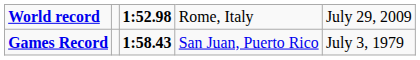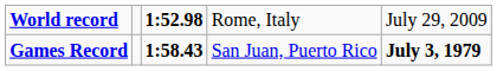Games Record | column 5: normal -> bold
